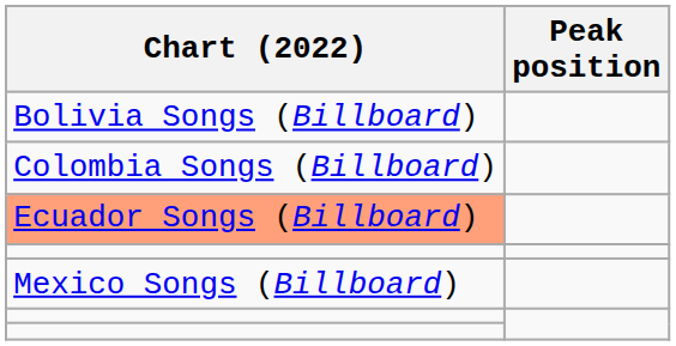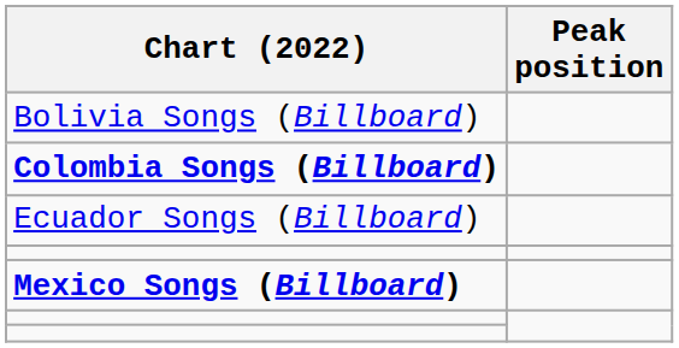row 3 | Chart (2022): normal -> bold
row 4 | Chart (2022): lightsalmon background -> no background
row 6 | Chart (2022): normal -> bold
